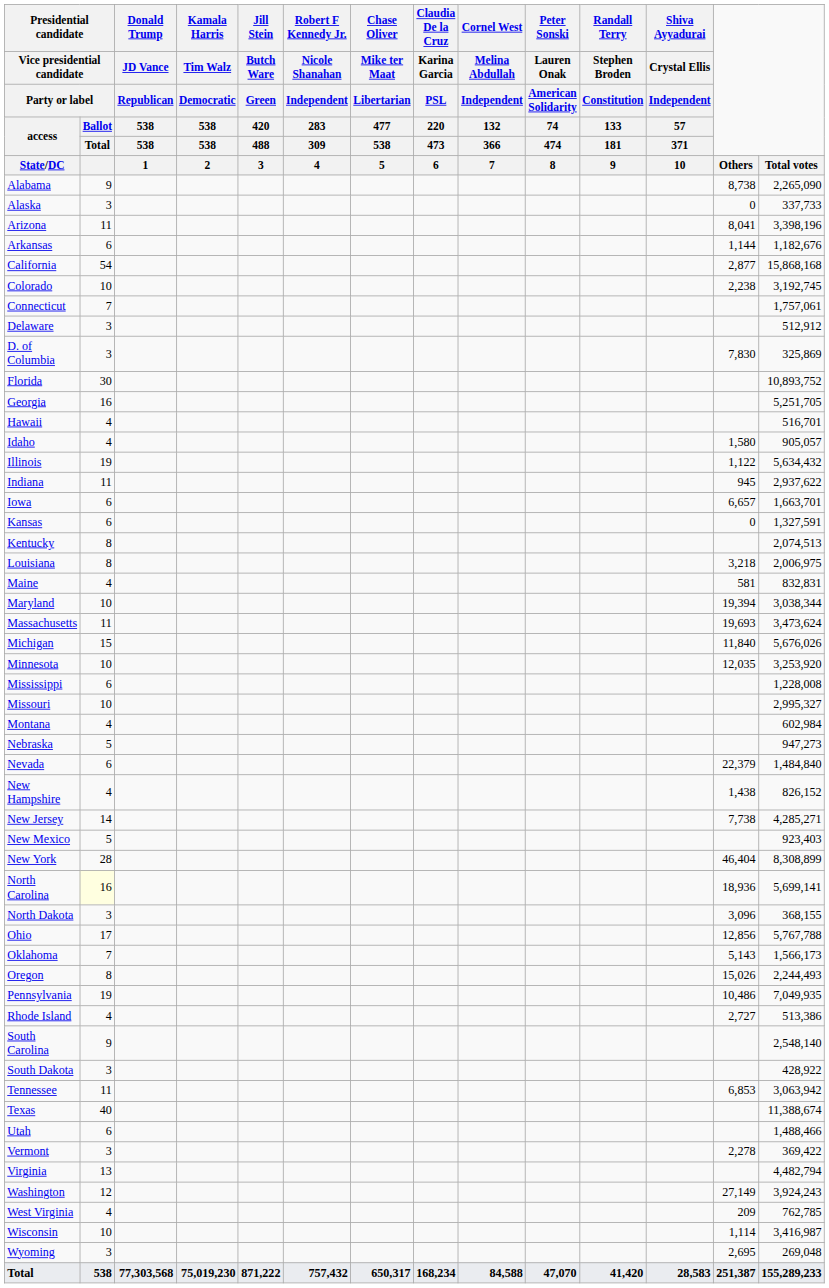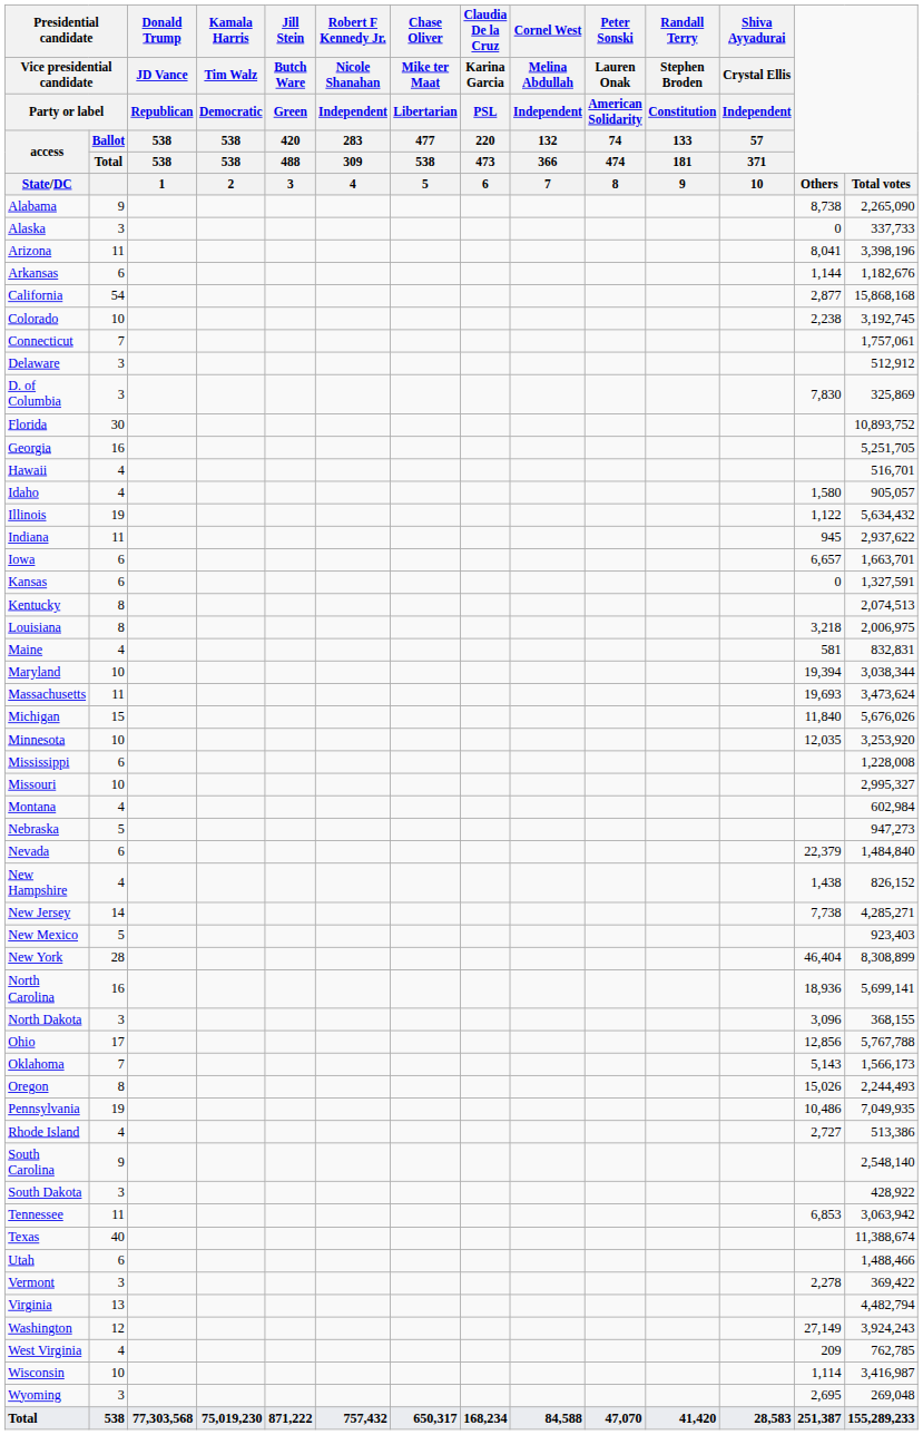North Carolina | column 2: lightyellow background -> no background
